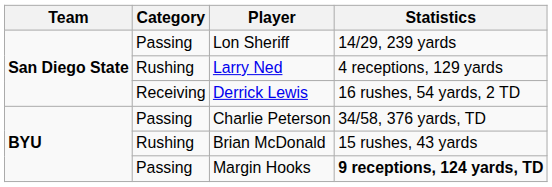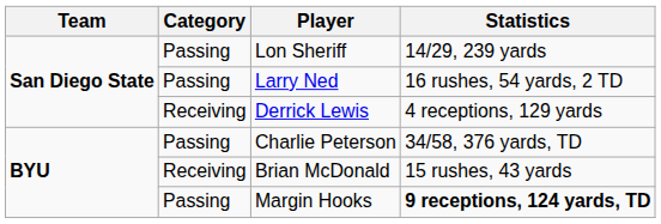Larry Ned | Category: Rushing -> Passing
Larry Ned | Statistics: 4 receptions, 129 yards -> 16 rushes, 54 yards, 2 TD
Derrick Lewis | Statistics: 16 rushes, 54 yards, 2 TD -> 4 receptions, 129 yards
Brian McDonald | Category: Rushing -> Receiving
